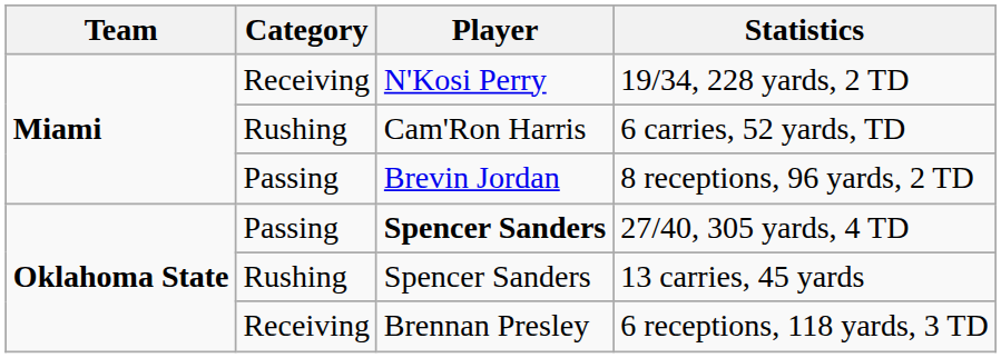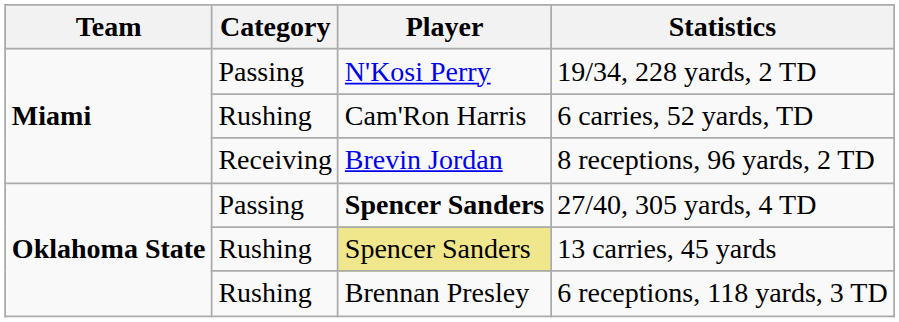19/34, 228 yards, 2 TD | Category: Receiving -> Passing
8 receptions, 96 yards, 2 TD | Category: Passing -> Receiving
13 carries, 45 yards | Player: no background -> khaki background
6 receptions, 118 yards, 3 TD | Category: Receiving -> Rushing
